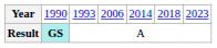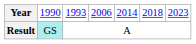Result | column 2: bold -> normal
